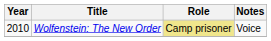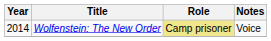Wolfenstein: The New Order | Year: 2010 -> 2014
